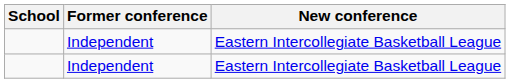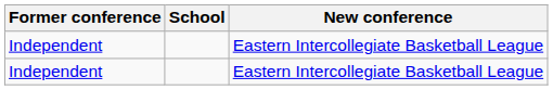columns swapped: School <-> Former conference
